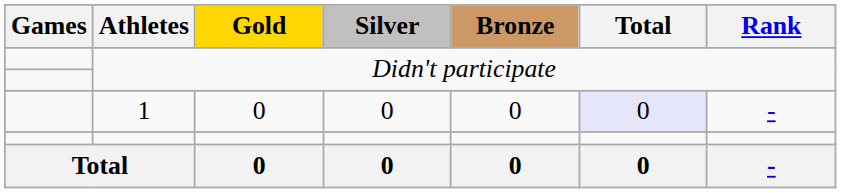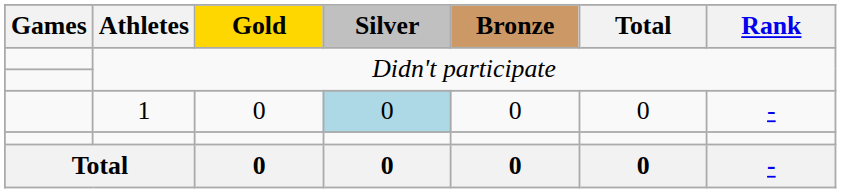1 | Silver: no background -> lightblue background
1 | Total: lavender background -> no background
